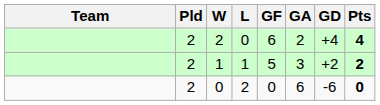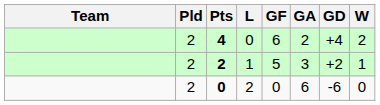columns swapped: W <-> Pts
